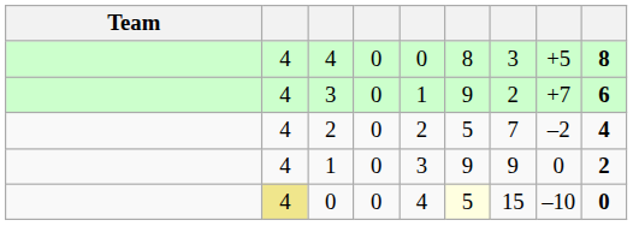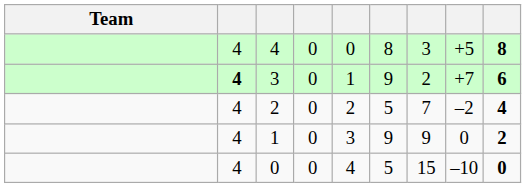row 3 | column 2: normal -> bold
row 6 | column 2: khaki background -> no background
row 6 | column 6: lightyellow background -> no background
